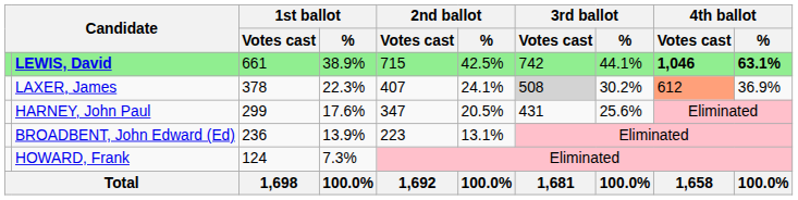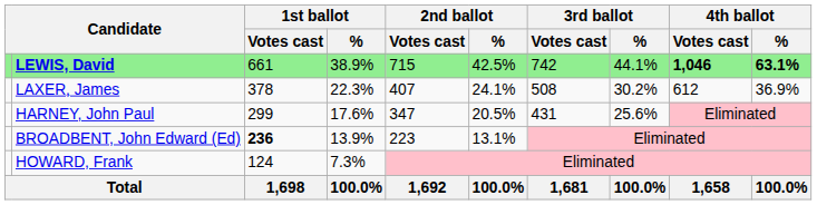LAXER, James | 3rd ballot / Votes cast: lightgrey background -> no background
LAXER, James | 4th ballot / Votes cast: lightsalmon background -> no background
BROADBENT, John Edward (Ed) | 1st ballot / Votes cast: normal -> bold
